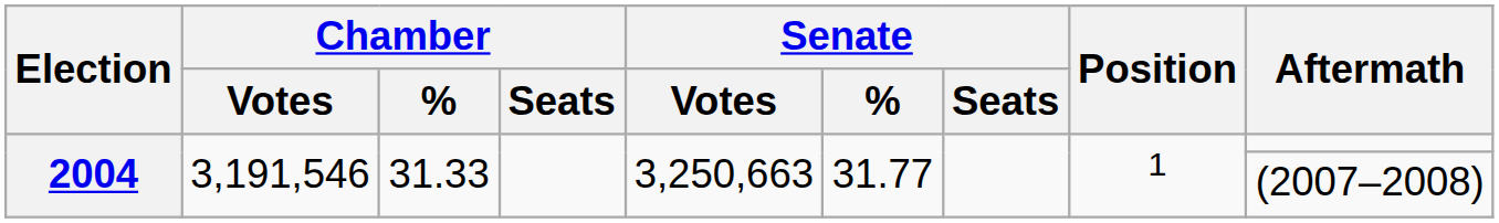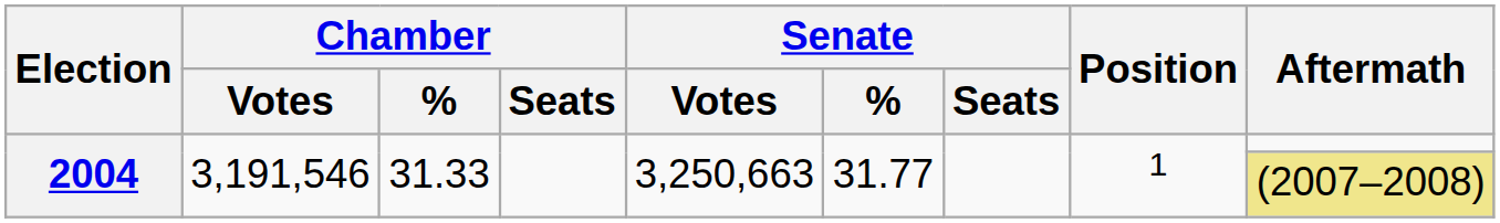row 4 | Aftermath: no background -> khaki background
